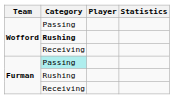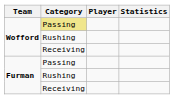Wofford / Passing | Category: no background -> khaki background
Wofford / Rushing | Category: bold -> normal
Furman / Passing | Category: paleturquoise background -> no background
